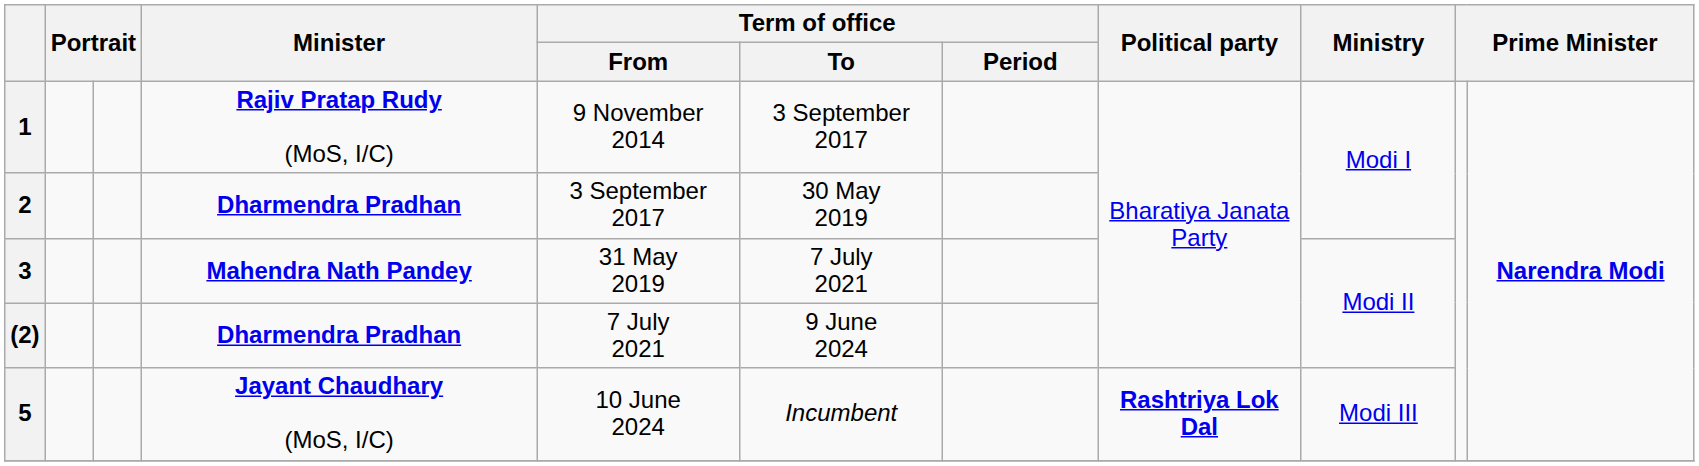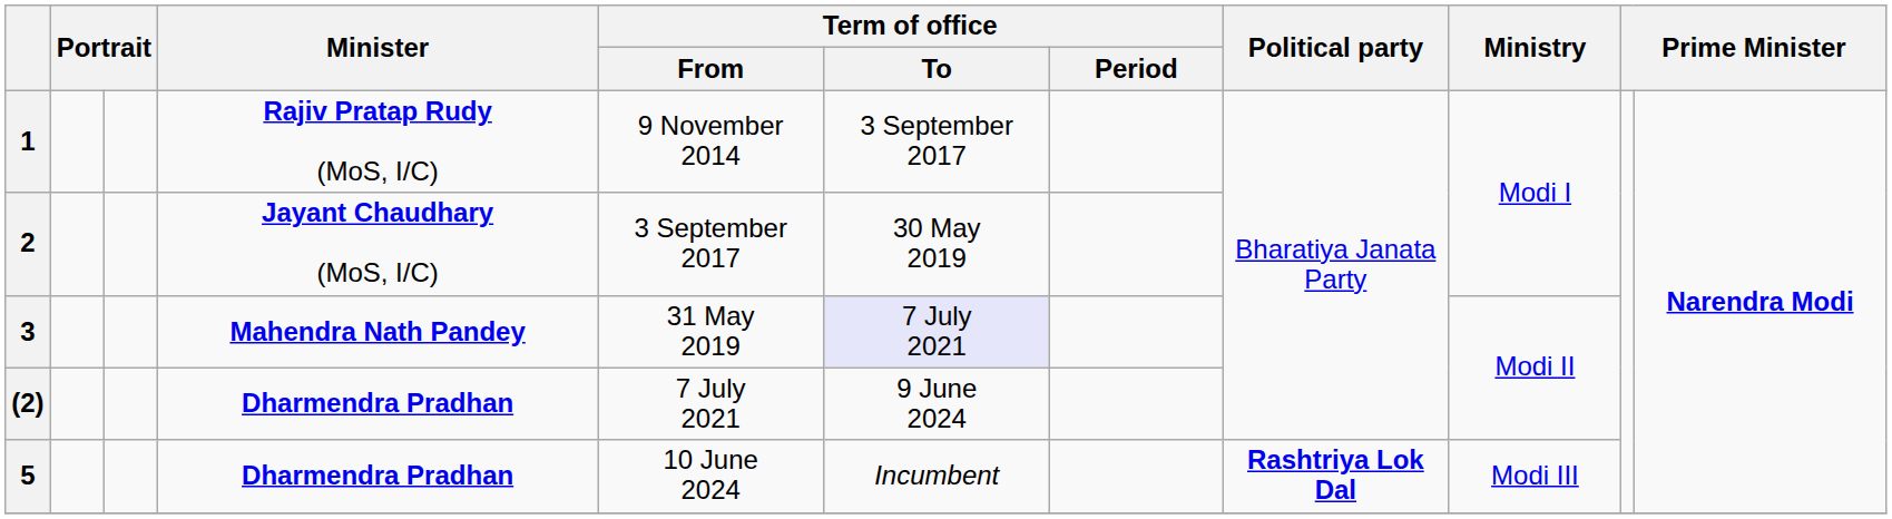2 | Minister: Dharmendra Pradhan -> Jayant Chaudhary (MoS, I/C)
3 | Term of office / To: no background -> lavender background
5 | Minister: Jayant Chaudhary (MoS, I/C) -> Dharmendra Pradhan
